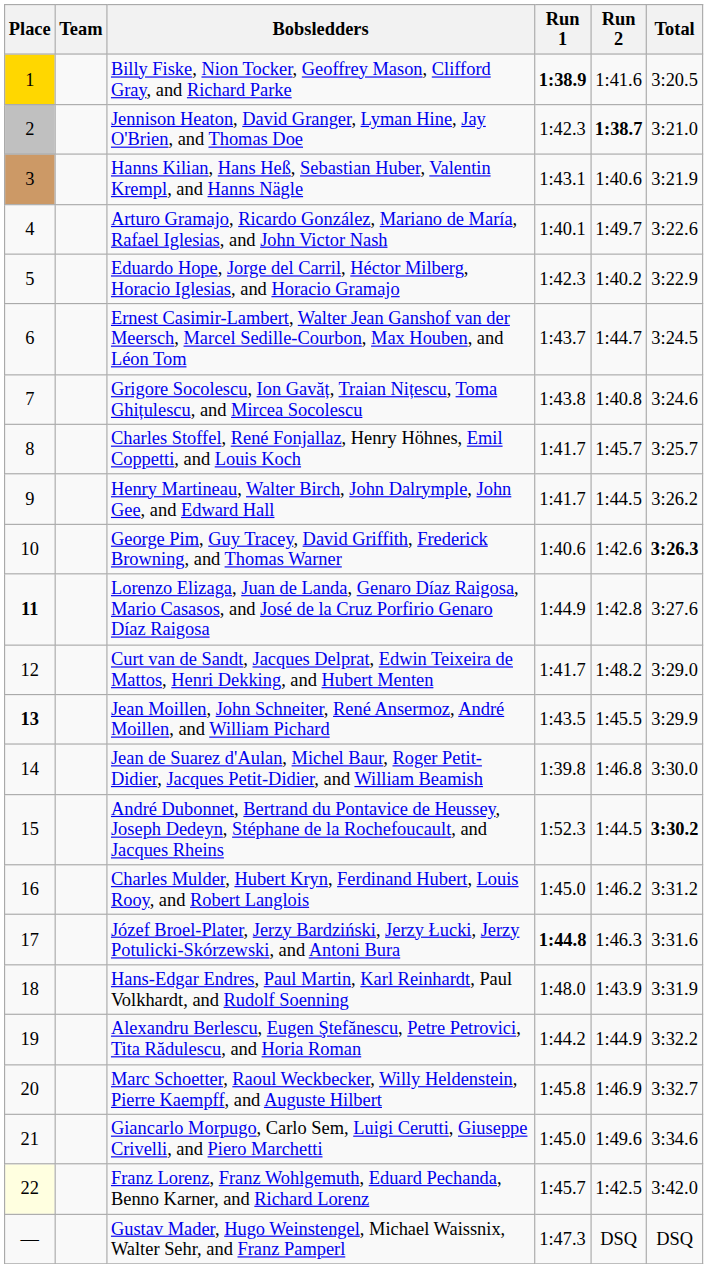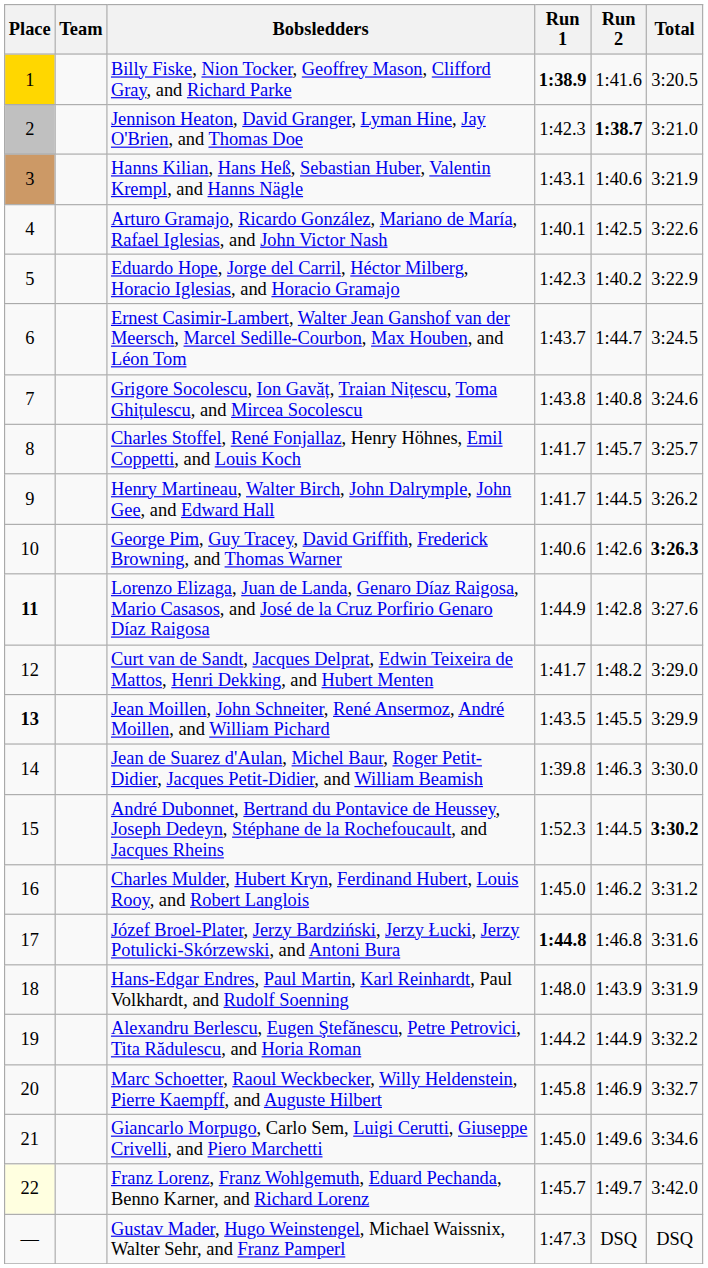row 5 | Run 2: 1:49.7 -> 1:42.5
row 15 | Run 2: 1:46.8 -> 1:46.3
row 18 | Run 2: 1:46.3 -> 1:46.8
row 23 | Run 2: 1:42.5 -> 1:49.7
